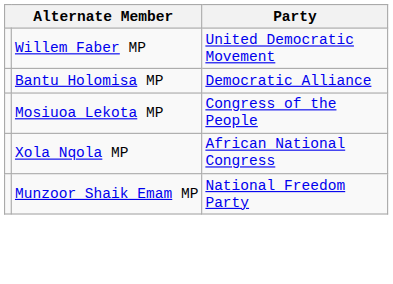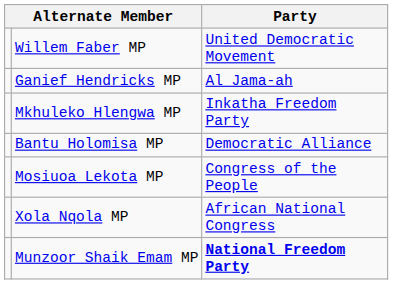+ row: Ganief Hendricks MP | Al Jama-ah
+ row: Mkhuleko Hlengwa MP | Inkatha Freedom Party
Munzoor Shaik Emam MP | Party: normal -> bold
